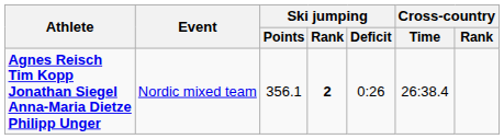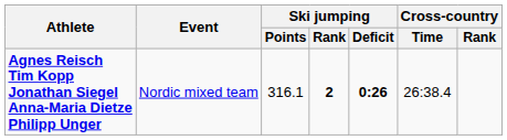row 3 | Ski jumping / Points: 356.1 -> 316.1
row 3 | Ski jumping / Deficit: normal -> bold
